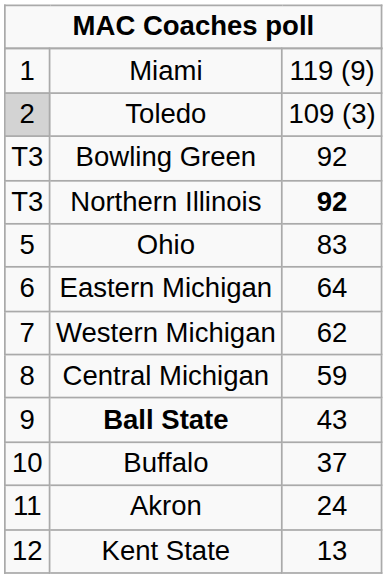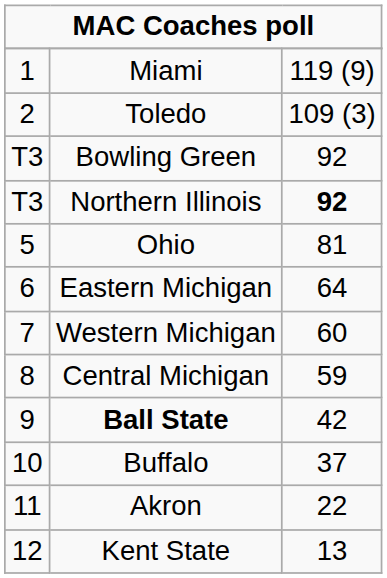Toledo | column 1: lightgrey background -> no background
Ohio | column 3: 83 -> 81
Western Michigan | column 3: 62 -> 60
Ball State | column 3: 43 -> 42
Akron | column 3: 24 -> 22
